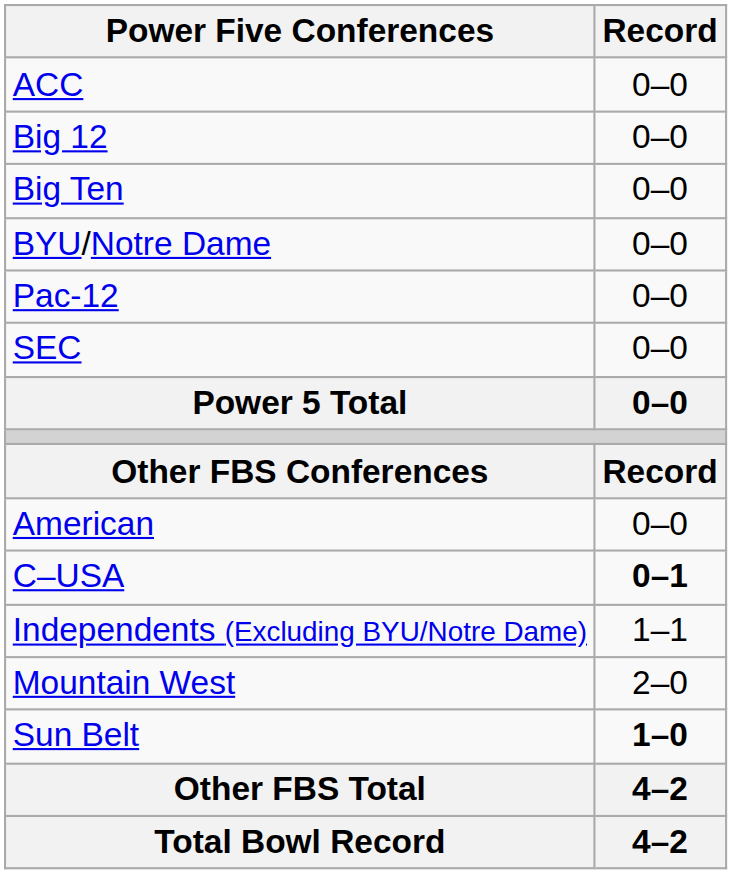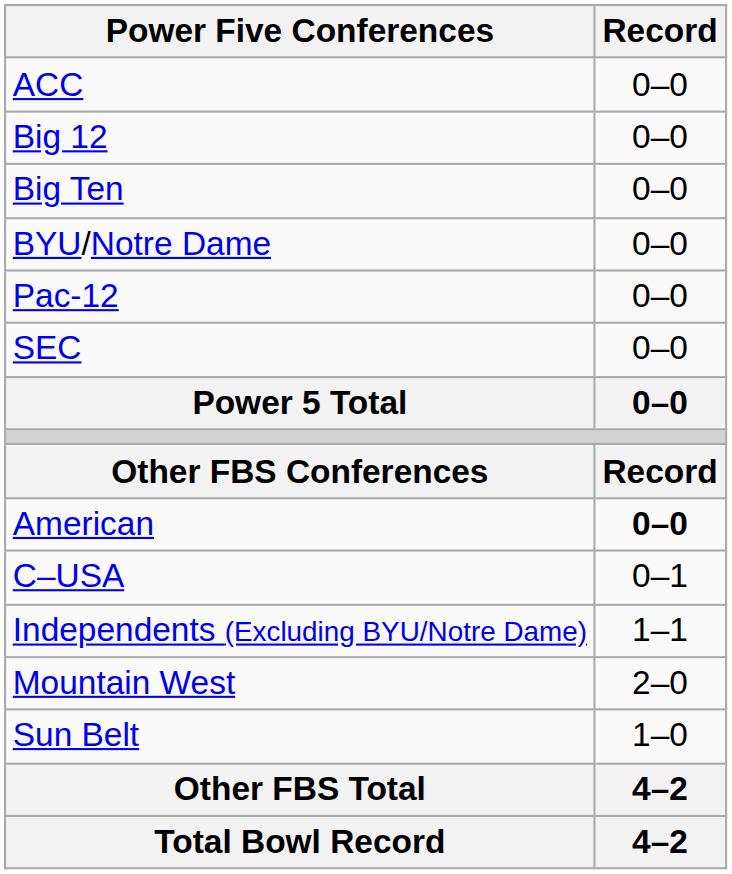American | Record: normal -> bold
C–USA | Record: bold -> normal
Sun Belt | Record: bold -> normal
